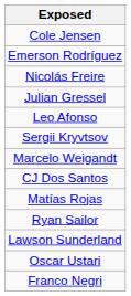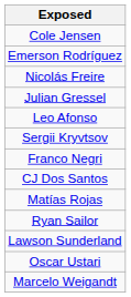row 8 | column 1: Marcelo Weigandt -> Franco Negri
row 14 | column 1: Franco Negri -> Marcelo Weigandt
